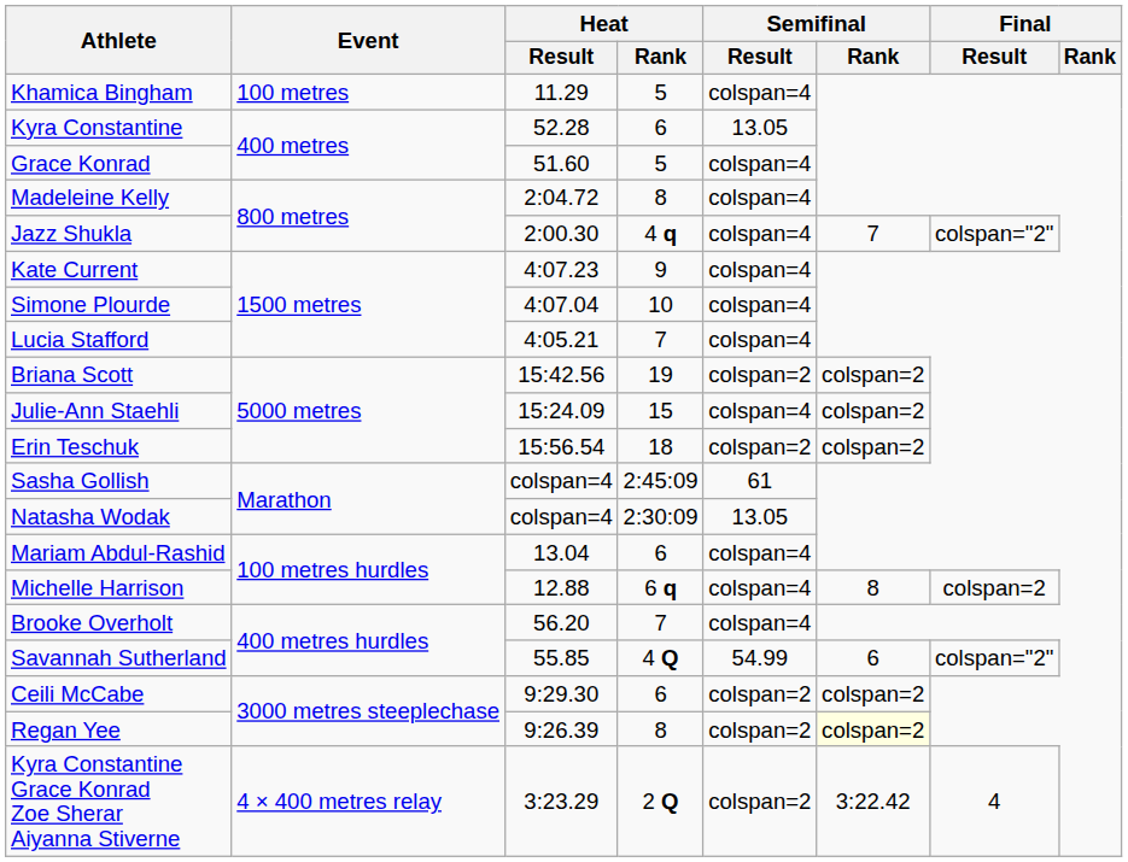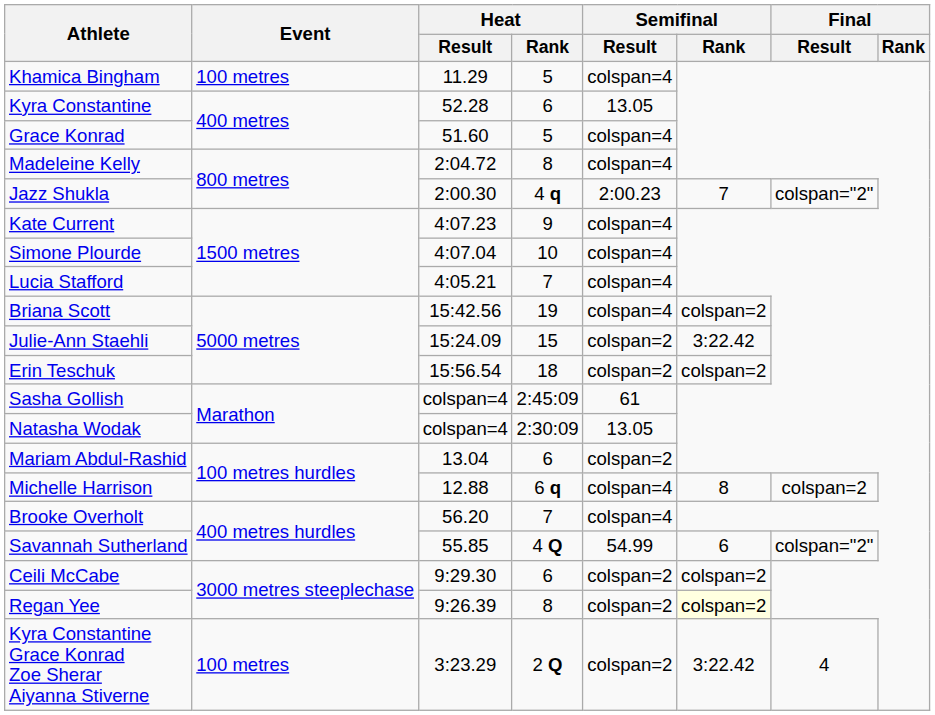Jazz Shukla | Semifinal / Result: colspan=4 -> 2:00.23
Briana Scott | Semifinal / Result: colspan=2 -> colspan=4
Julie-Ann Staehli | Semifinal / Result: colspan=4 -> colspan=2
Julie-Ann Staehli | Semifinal / Rank: colspan=2 -> 3:22.42
Mariam Abdul-Rashid | Semifinal / Result: colspan=4 -> colspan=2
Kyra Constantine Grace Konrad Zoe Sherar Aiyanna Stiverne | Event: 4 × 400 metres relay -> 100 metres
